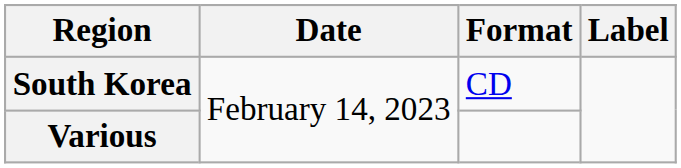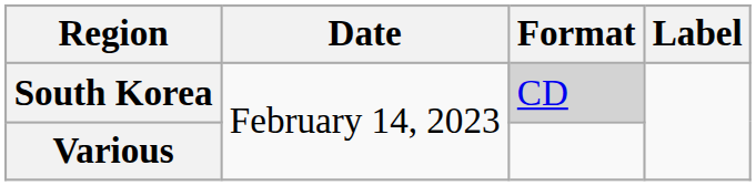South Korea | Format: no background -> lightgrey background
